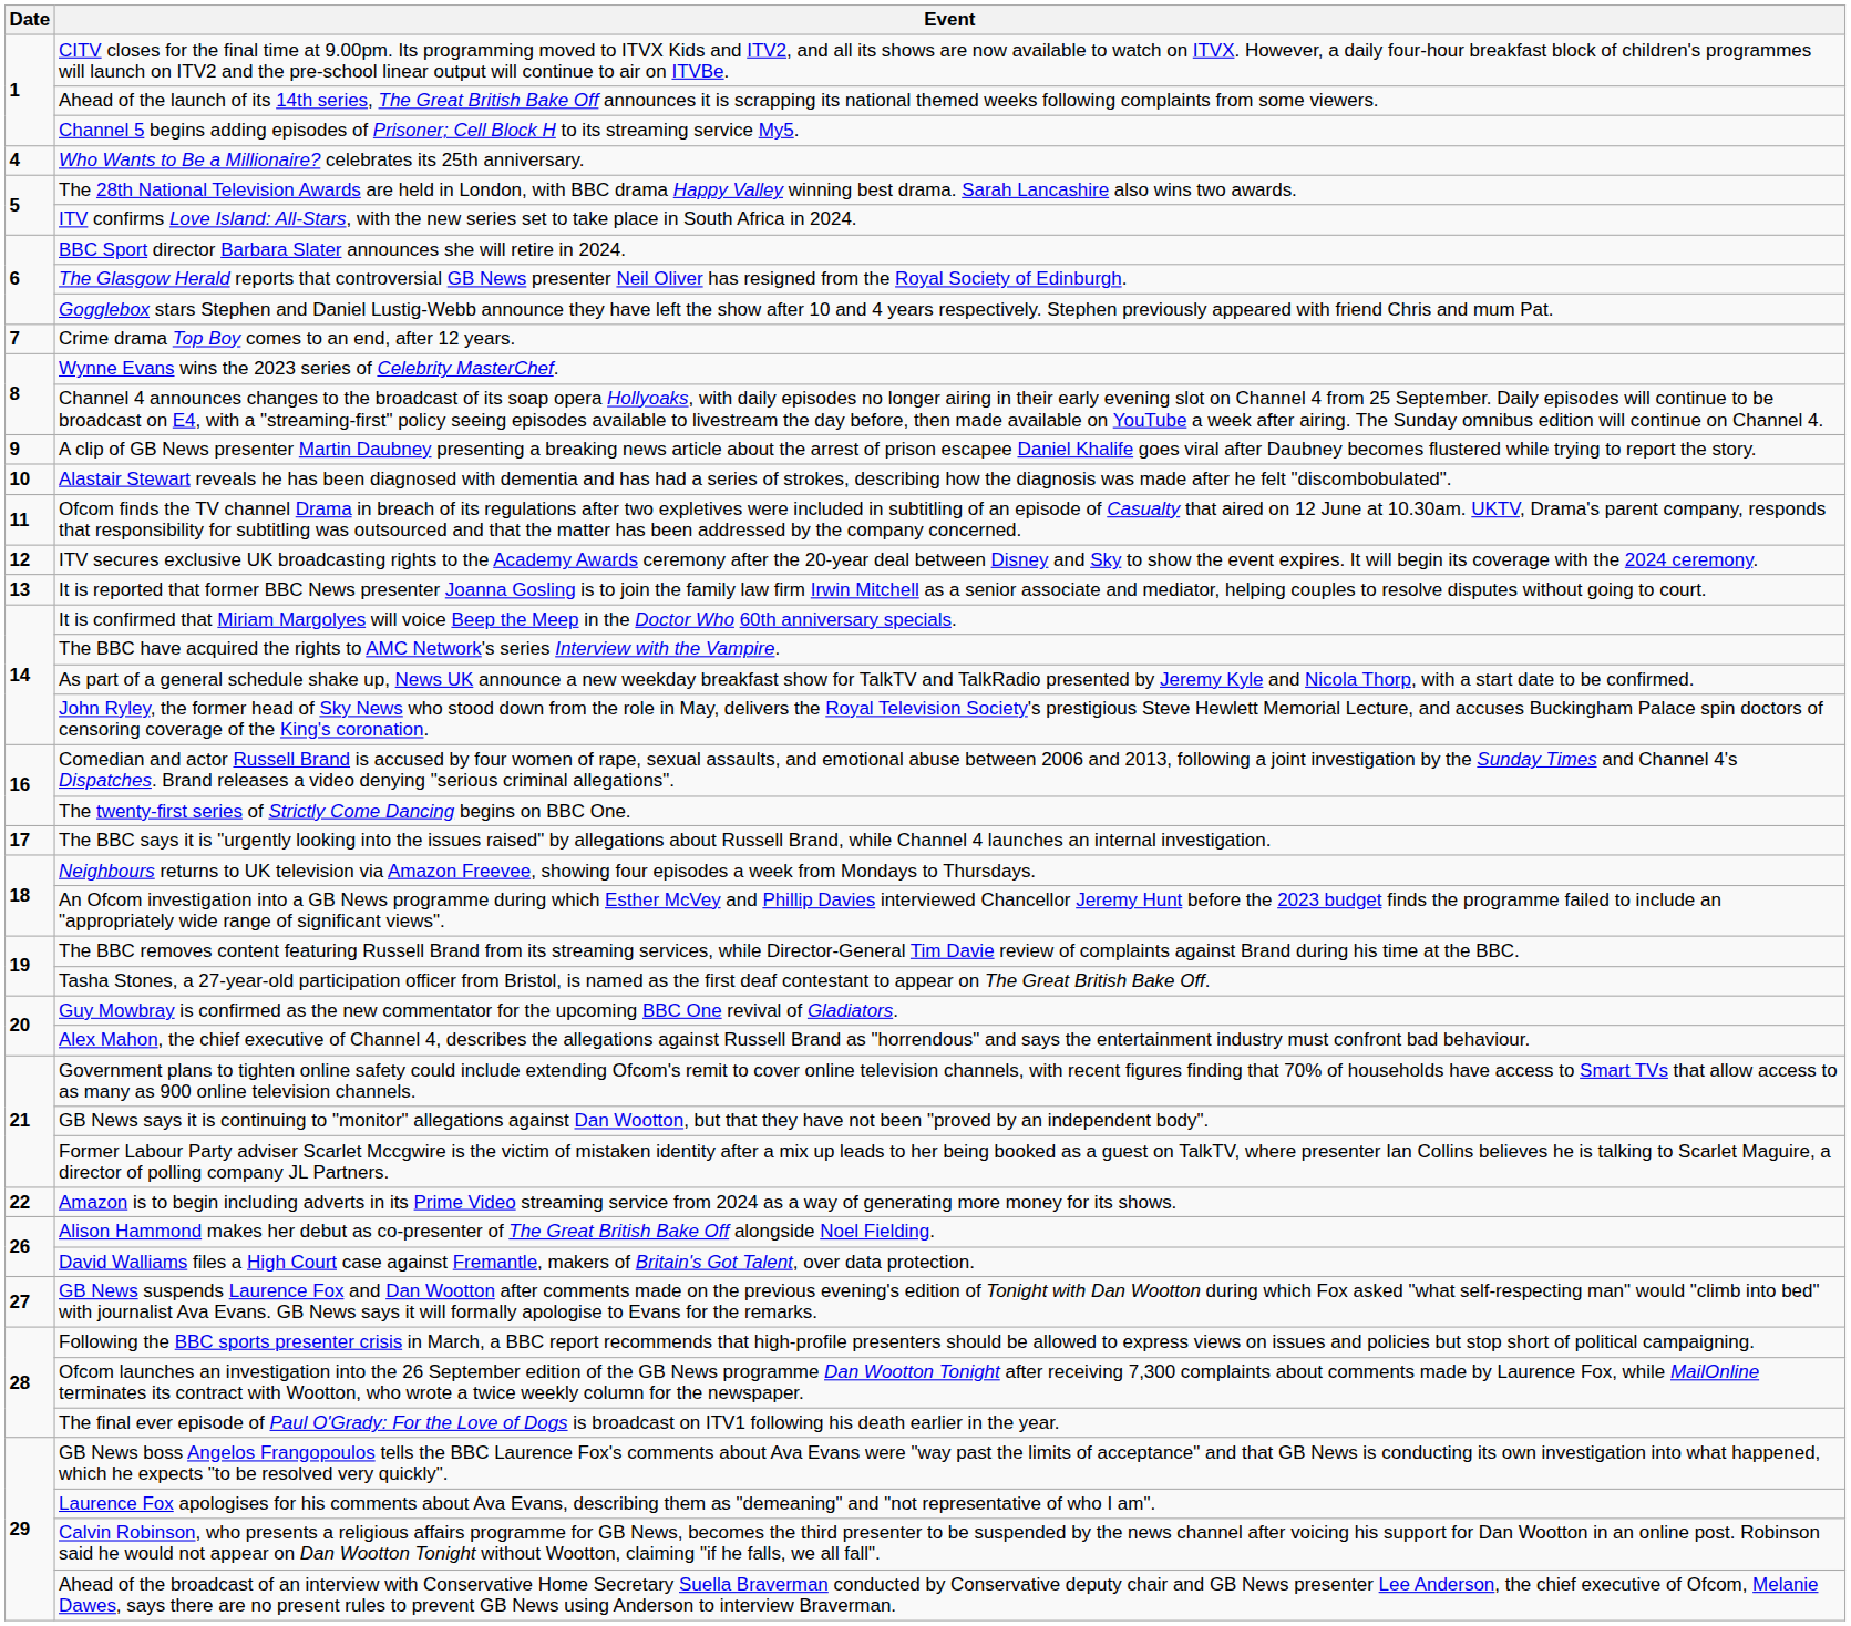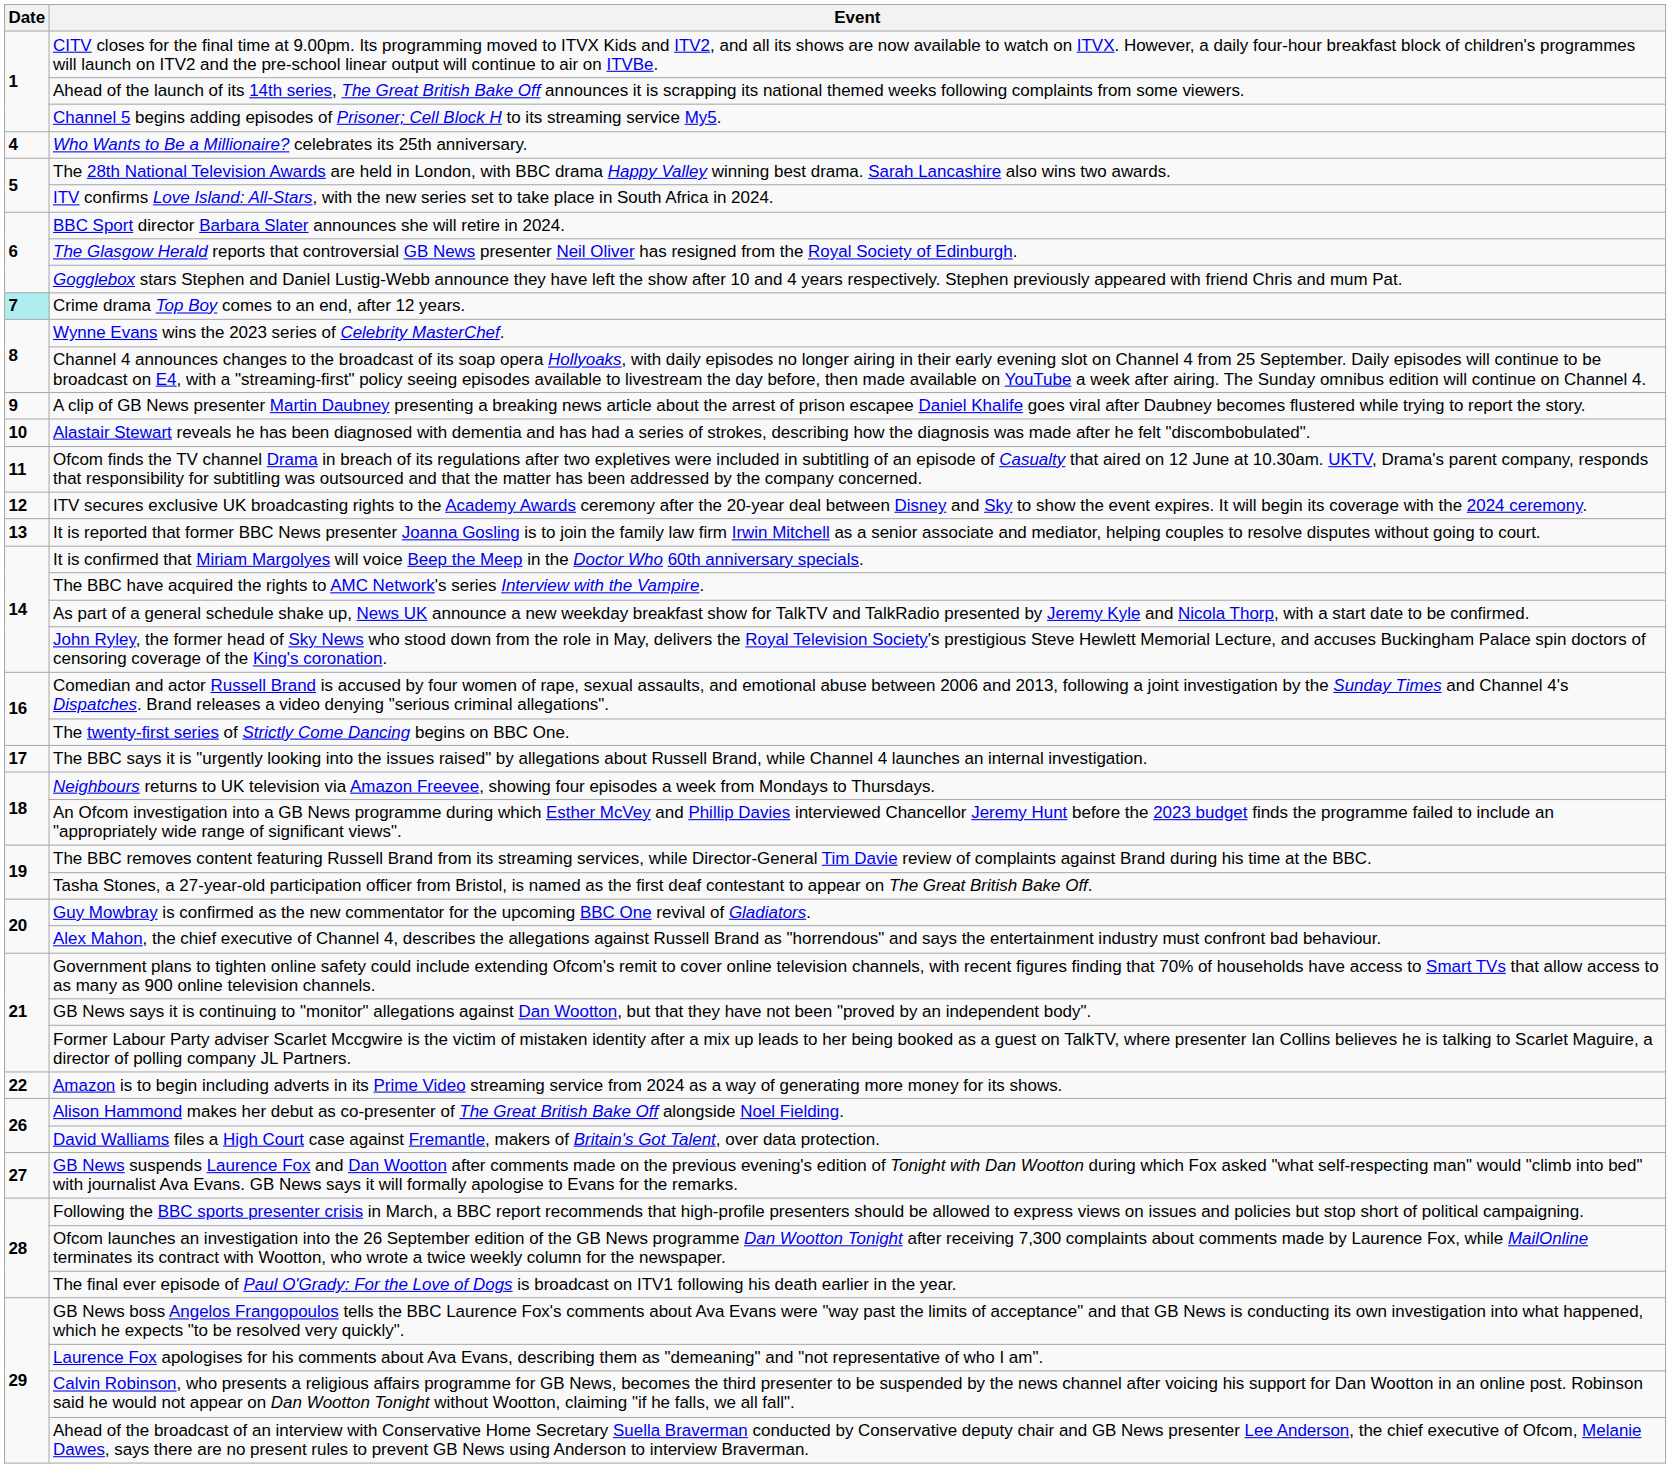Crime drama Top Boy comes to an end, after 12 years. | Date: no background -> paleturquoise background
